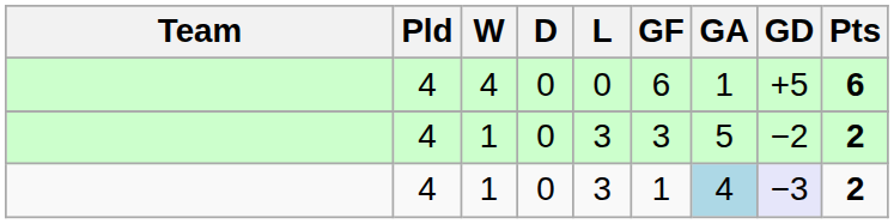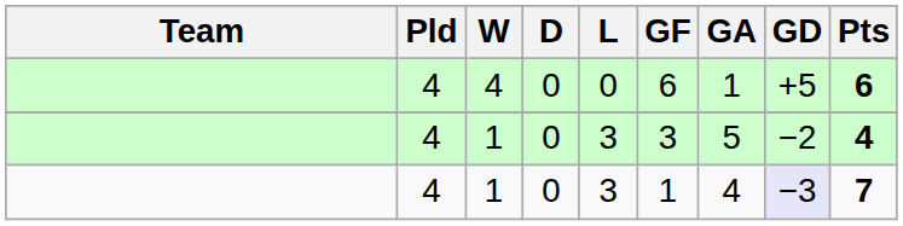row 3 | Pts: 2 -> 4
row 4 | GA: lightblue background -> no background
row 4 | Pts: 2 -> 7
